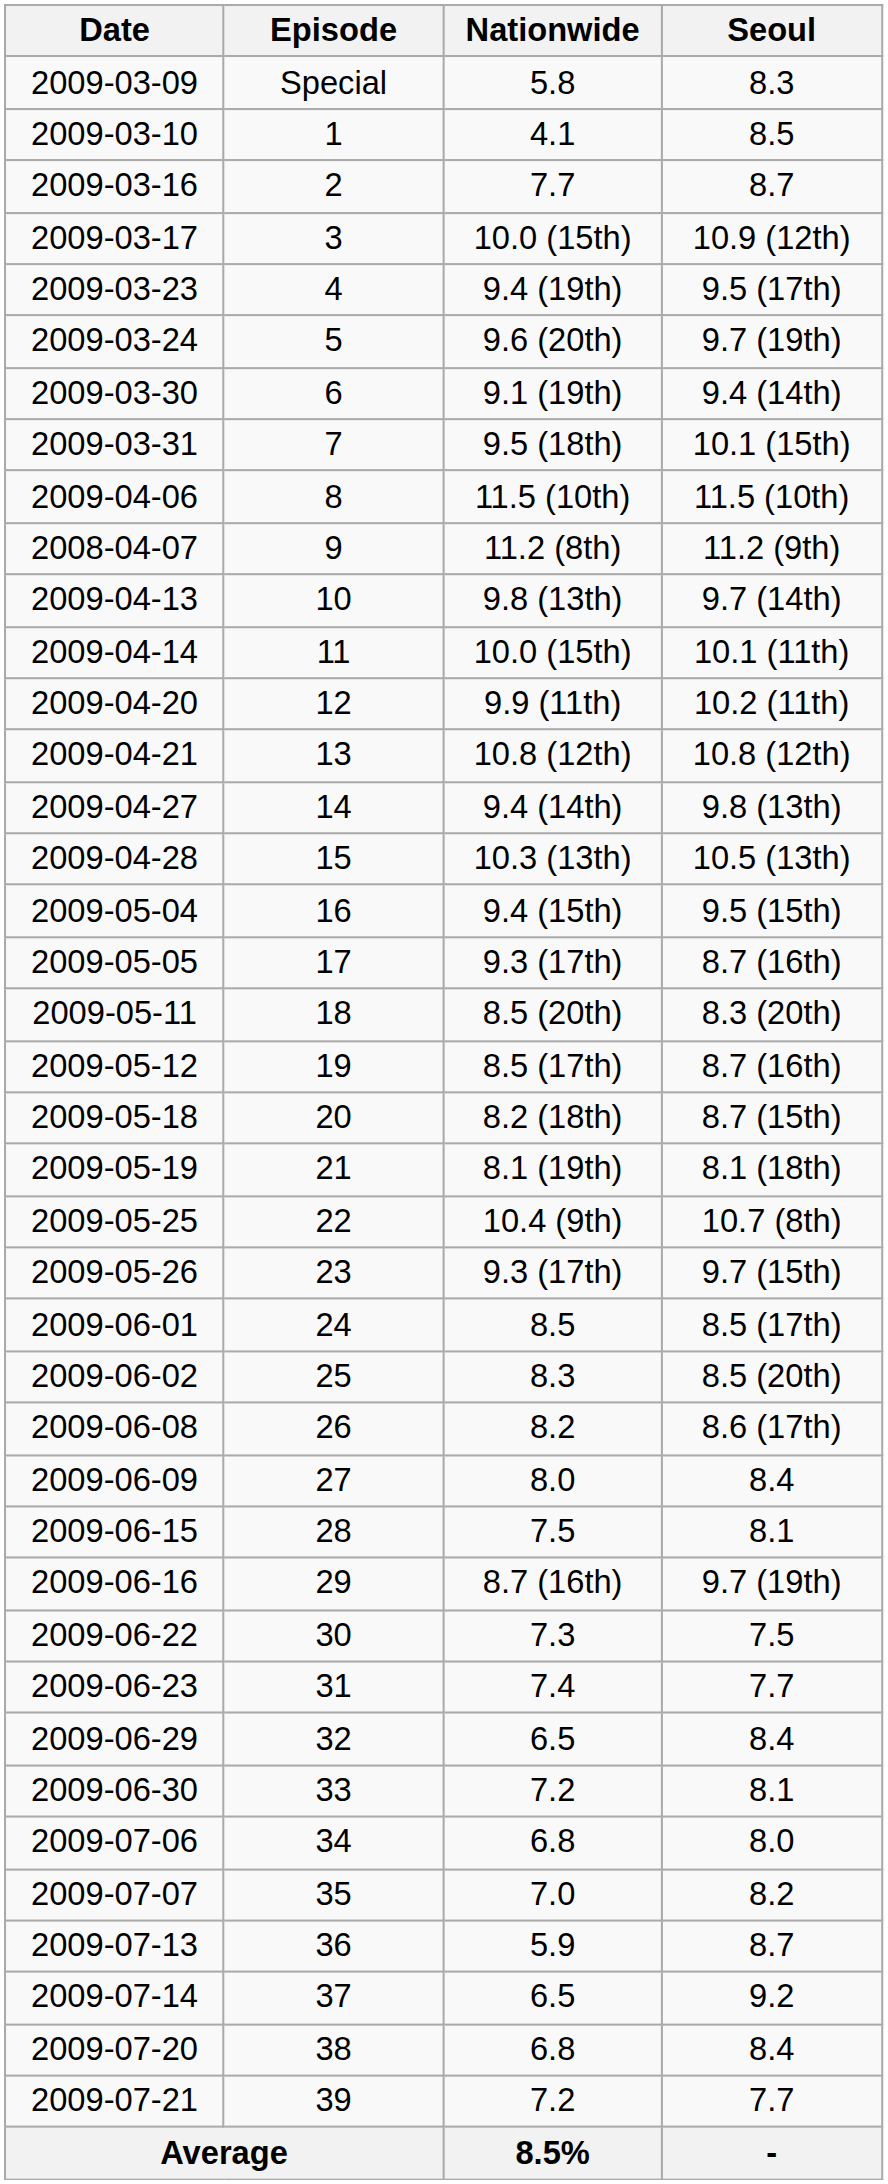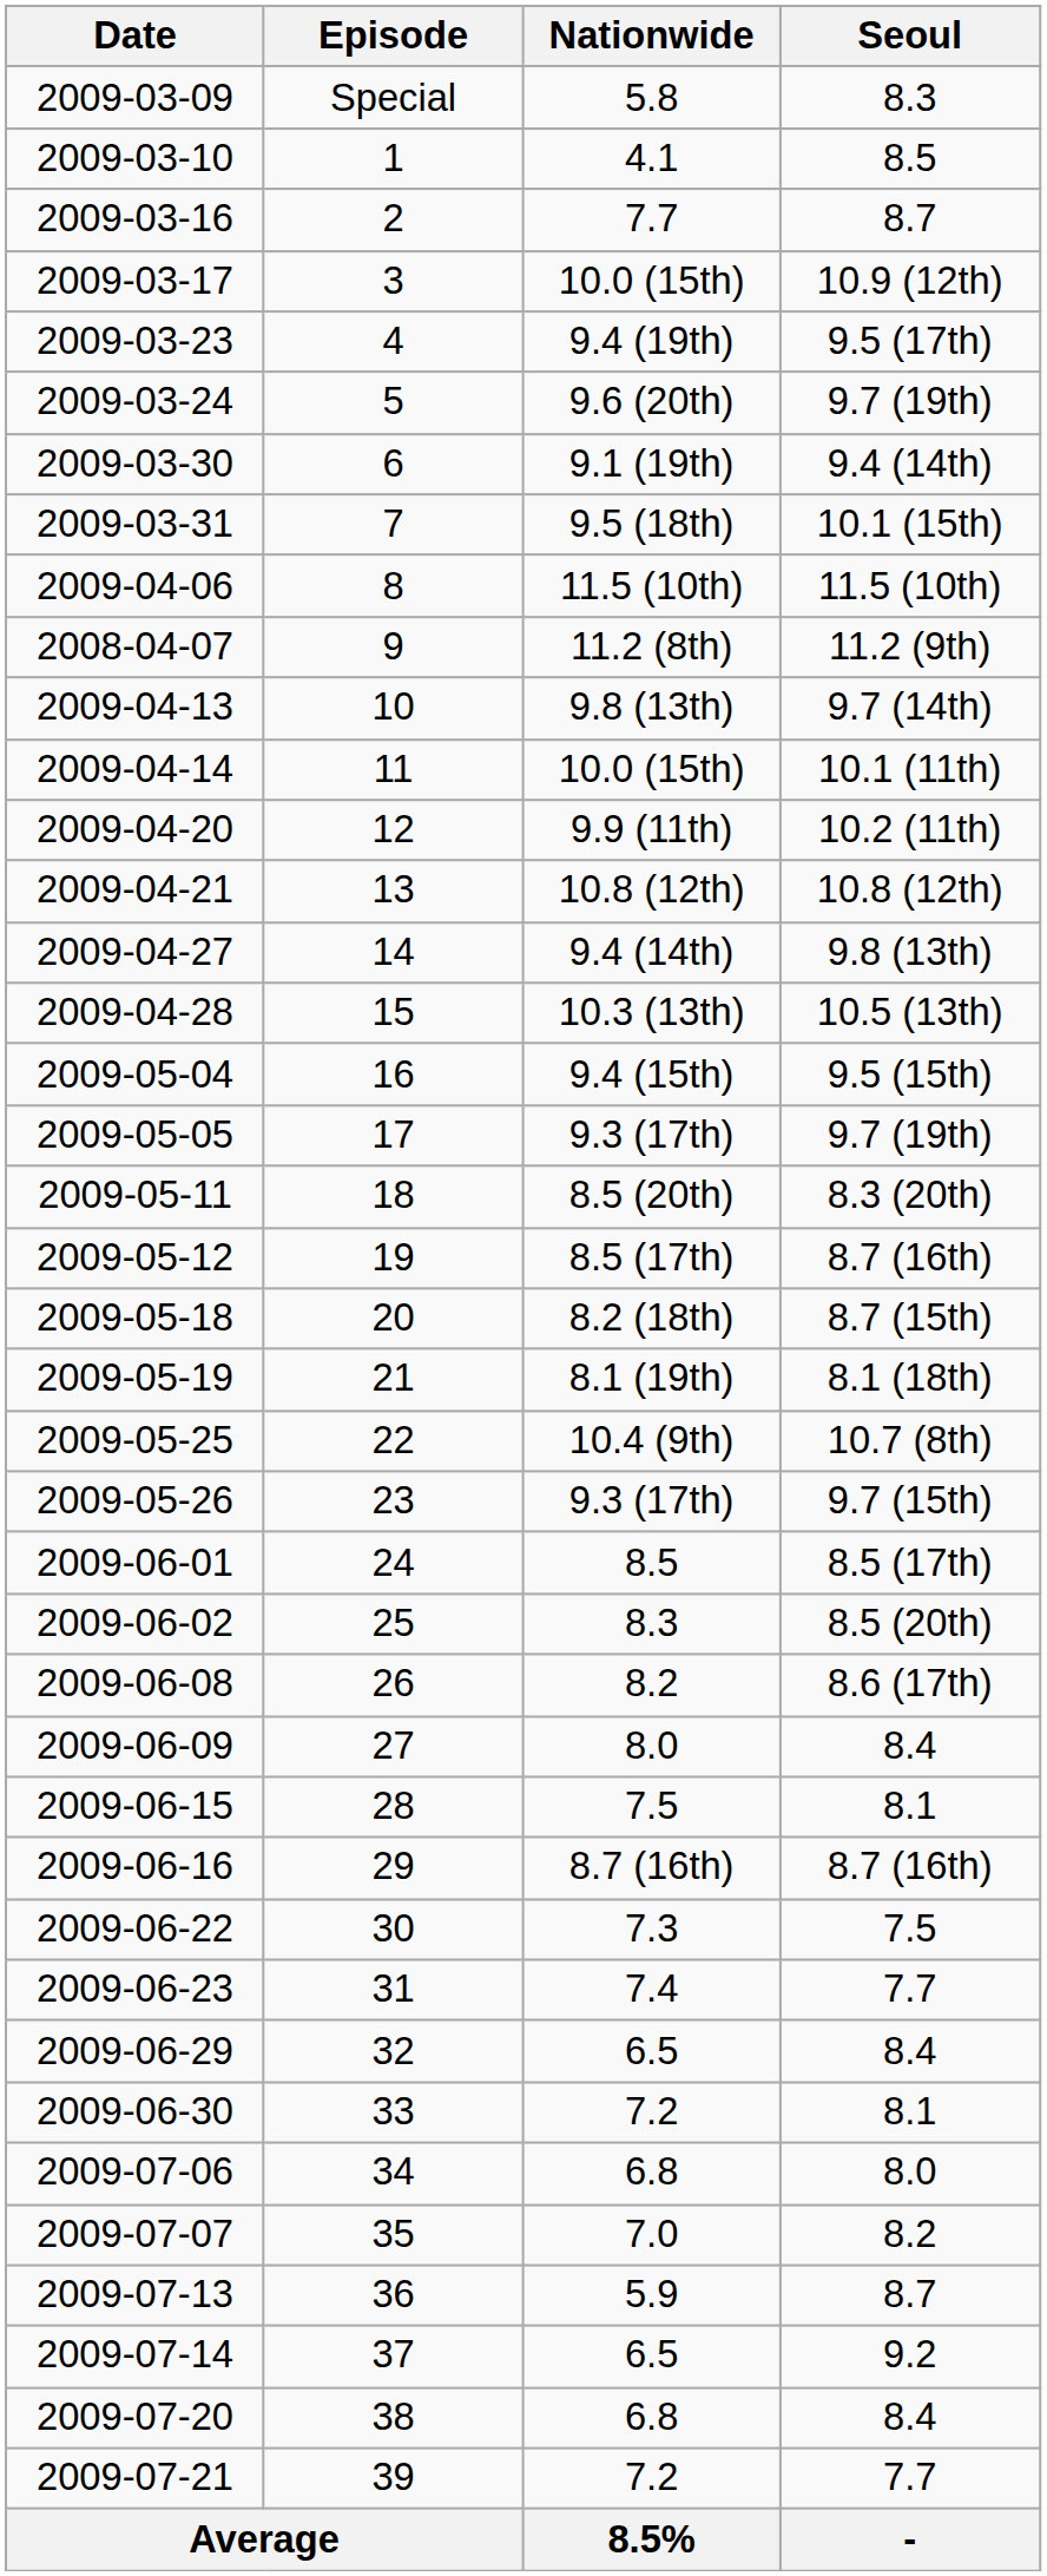2009-05-05 | Seoul: 8.7 (16th) -> 9.7 (19th)
2009-06-16 | Seoul: 9.7 (19th) -> 8.7 (16th)
